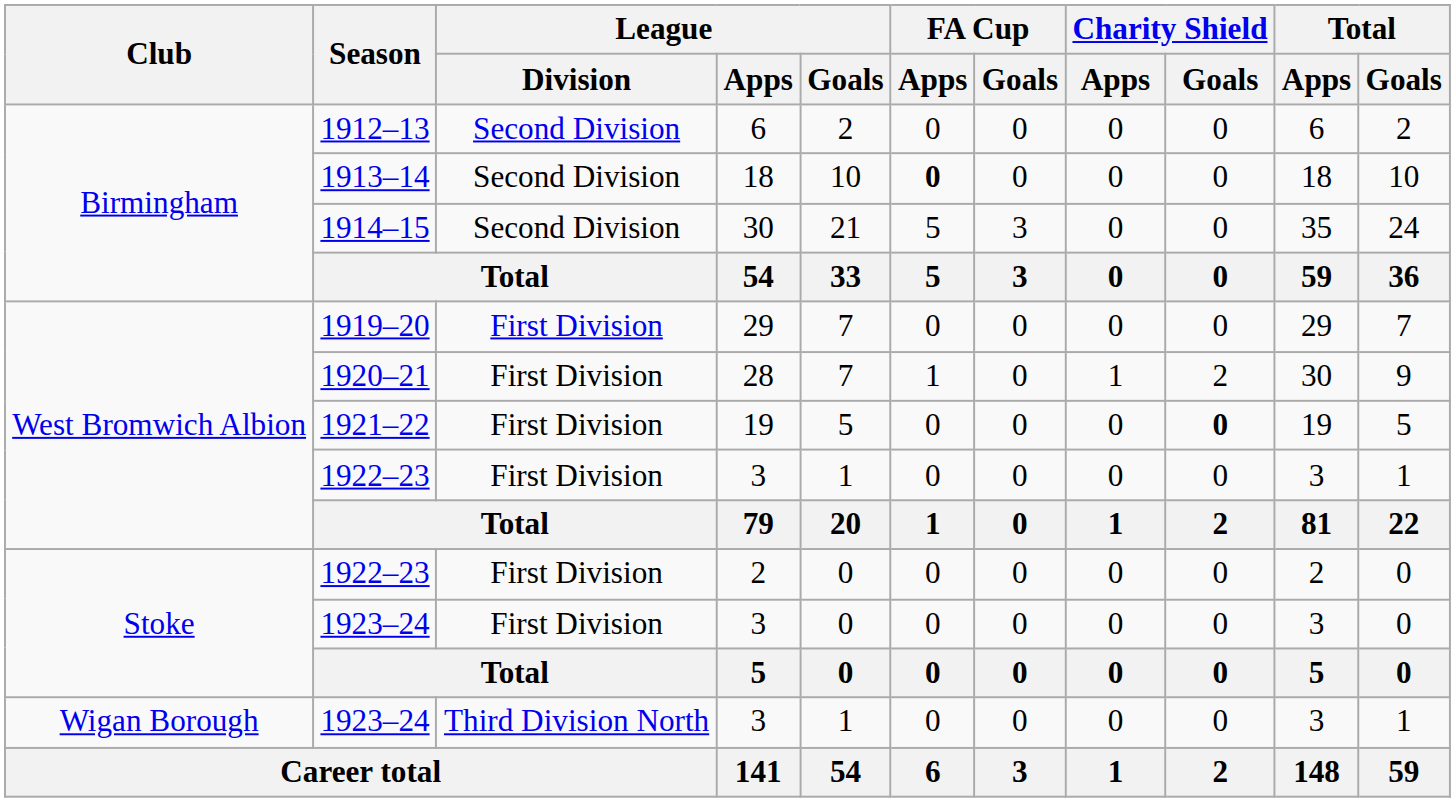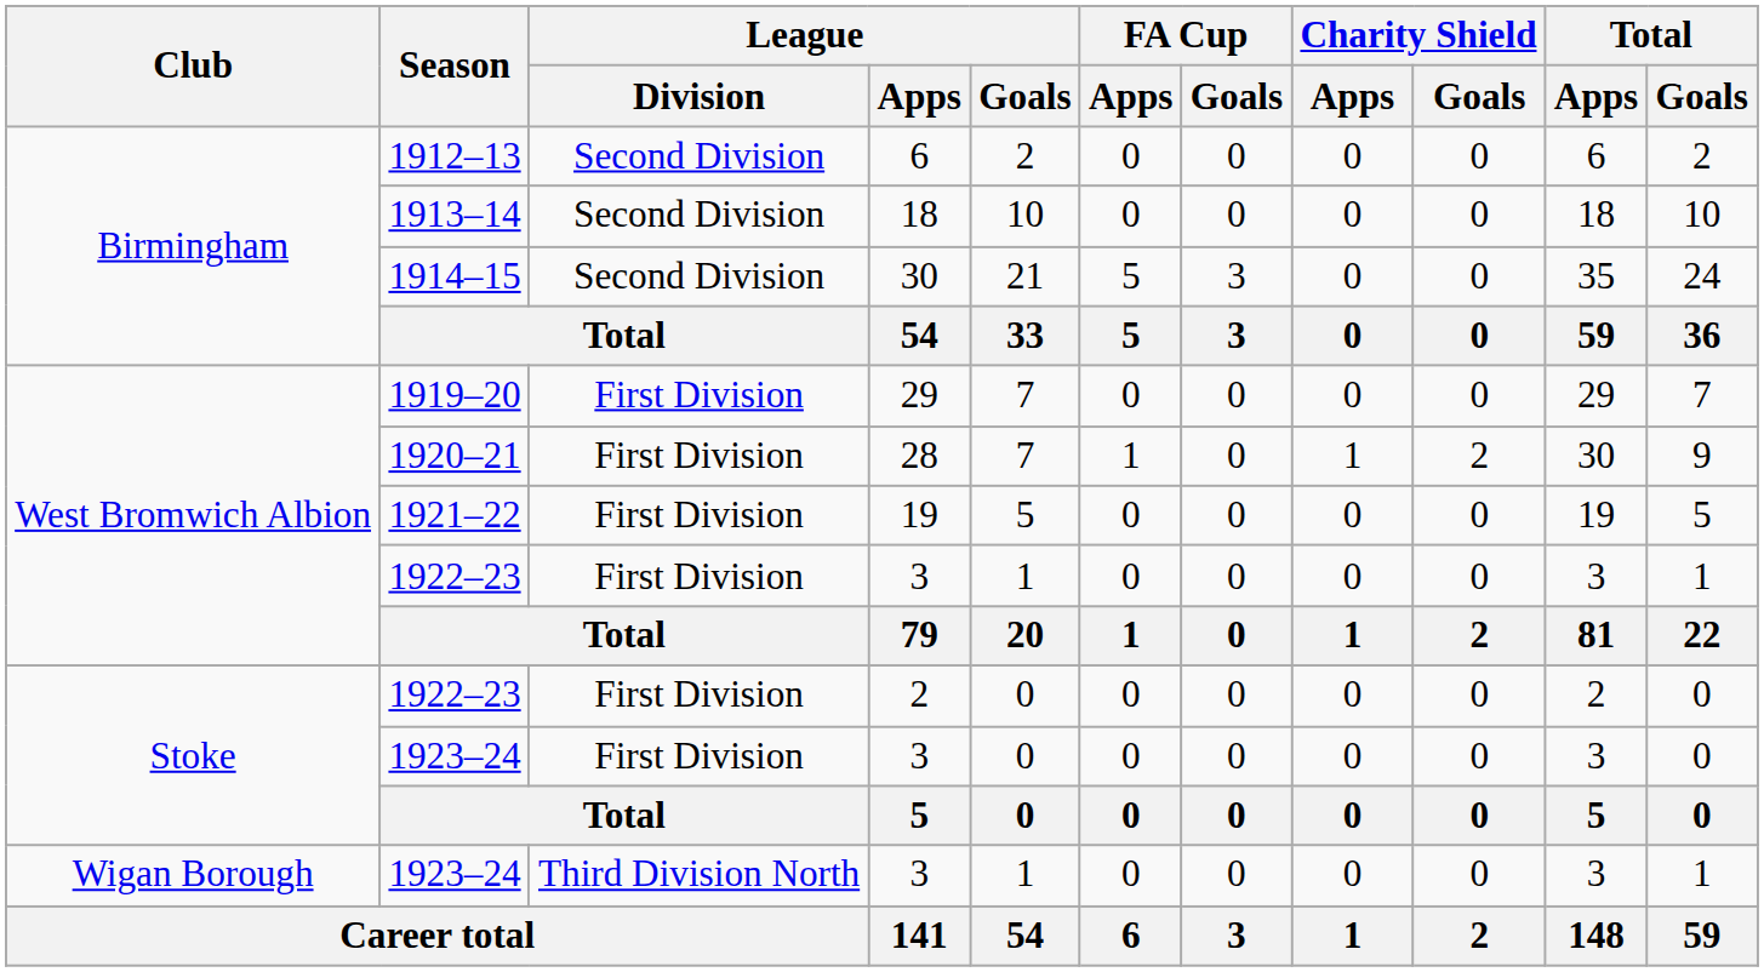1913–14 | FA Cup / Apps: bold -> normal
1921–22 | Charity Shield / Goals: bold -> normal
